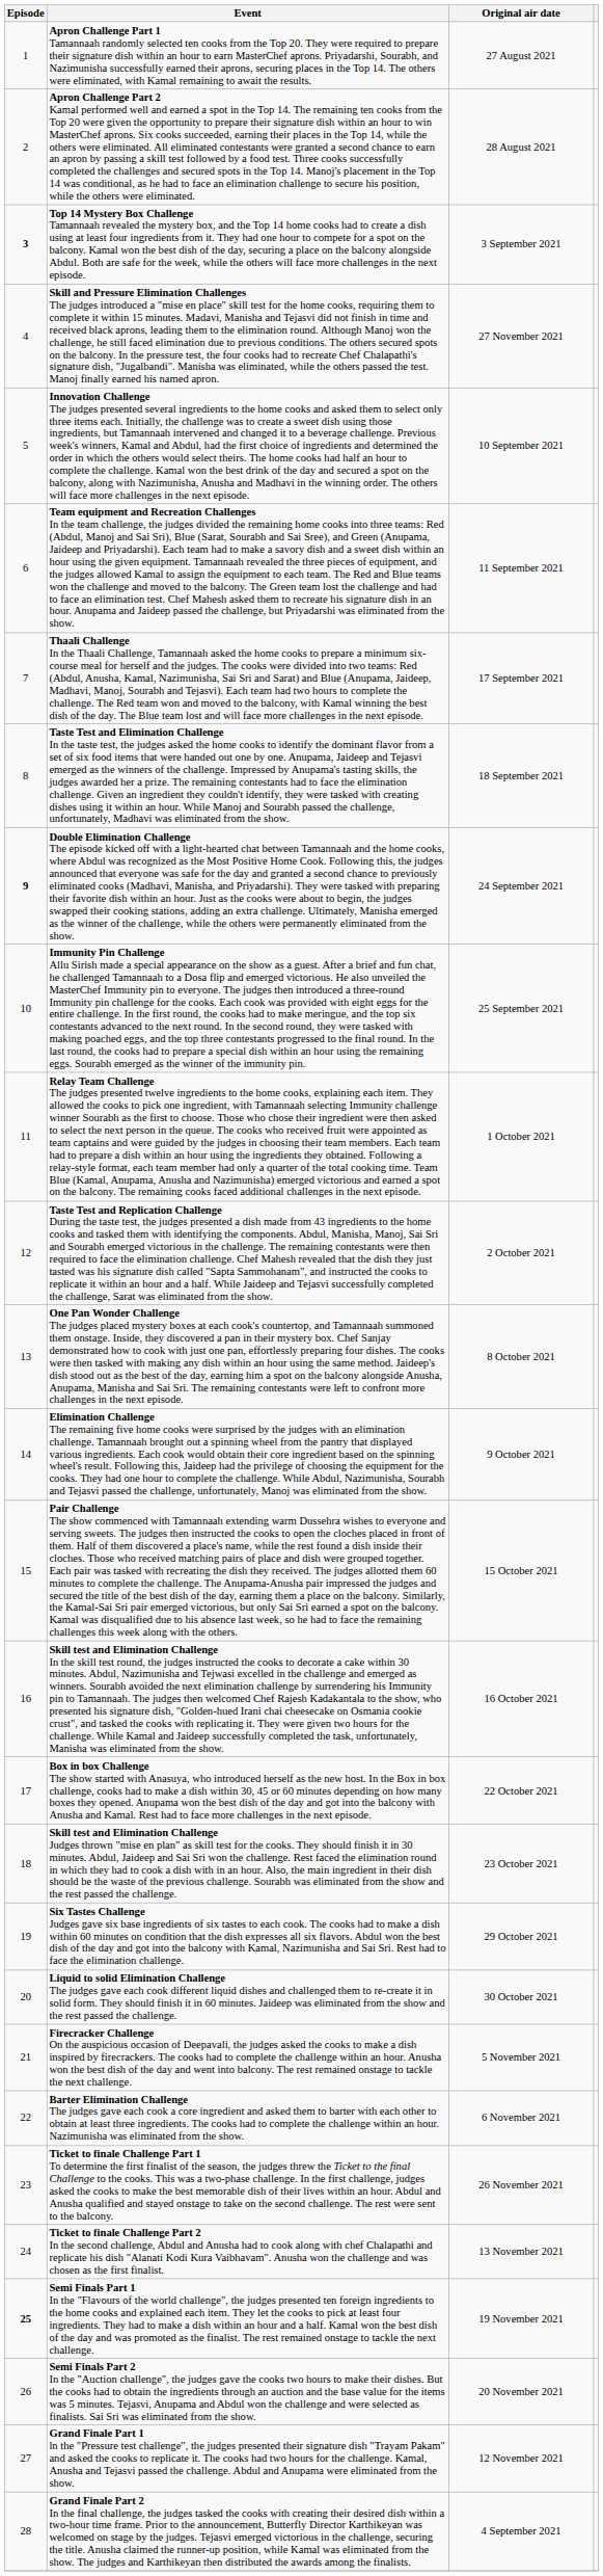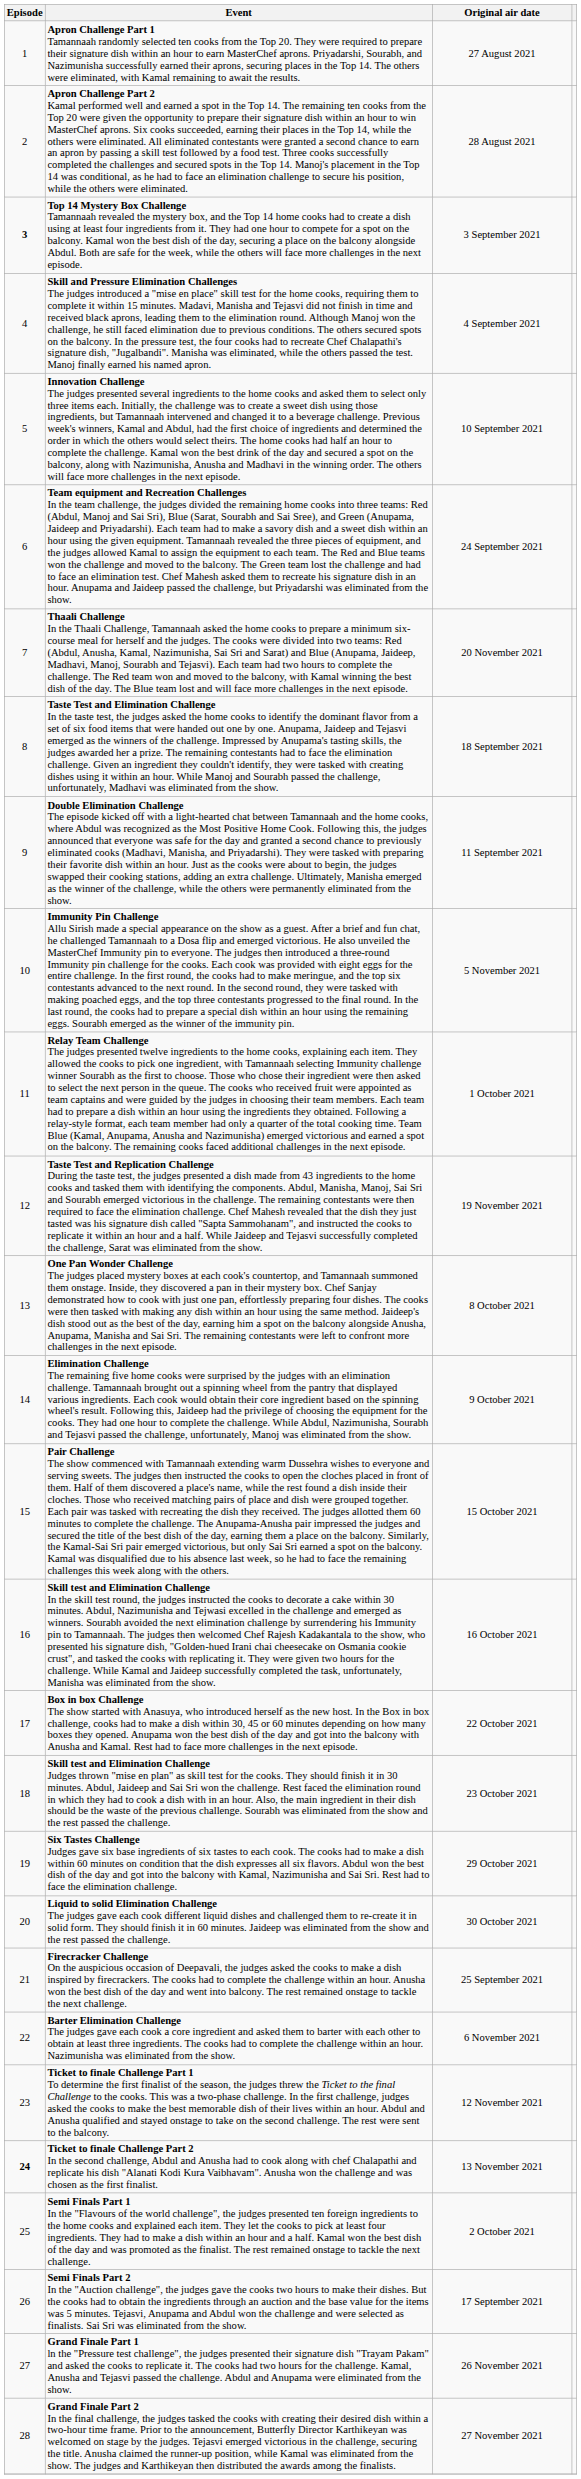row 5 | Original air date: 27 November 2021 -> 4 September 2021
row 7 | Original air date: 11 September 2021 -> 24 September 2021
row 8 | Original air date: 17 September 2021 -> 20 November 2021
row 10 | Episode: bold -> normal
row 10 | Original air date: 24 September 2021 -> 11 September 2021
row 11 | Original air date: 25 September 2021 -> 5 November 2021
row 13 | Original air date: 2 October 2021 -> 19 November 2021
row 22 | Original air date: 5 November 2021 -> 25 September 2021
row 24 | Original air date: 26 November 2021 -> 12 November 2021
row 25 | Episode: normal -> bold
row 26 | Episode: bold -> normal
row 26 | Original air date: 19 November 2021 -> 2 October 2021
row 27 | Original air date: 20 November 2021 -> 17 September 2021
row 28 | Original air date: 12 November 2021 -> 26 November 2021
row 29 | Original air date: 4 September 2021 -> 27 November 2021
